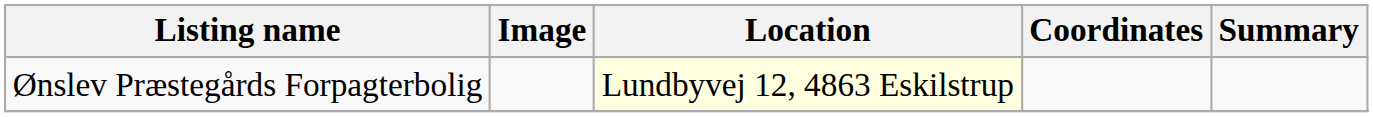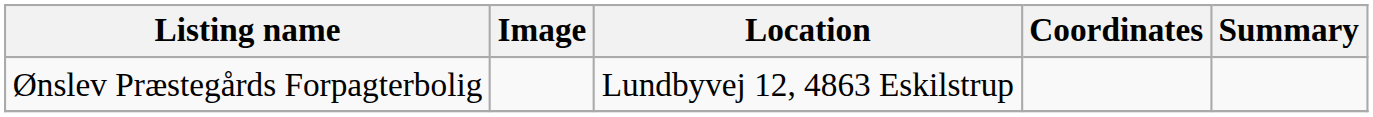Ønslev Præstegårds Forpagterbolig | Location: lightyellow background -> no background
